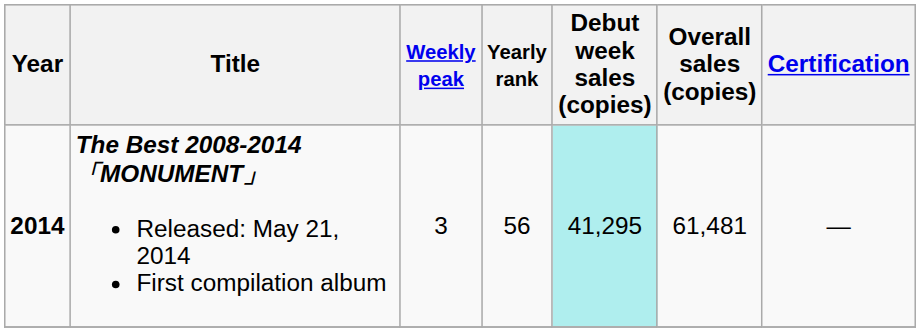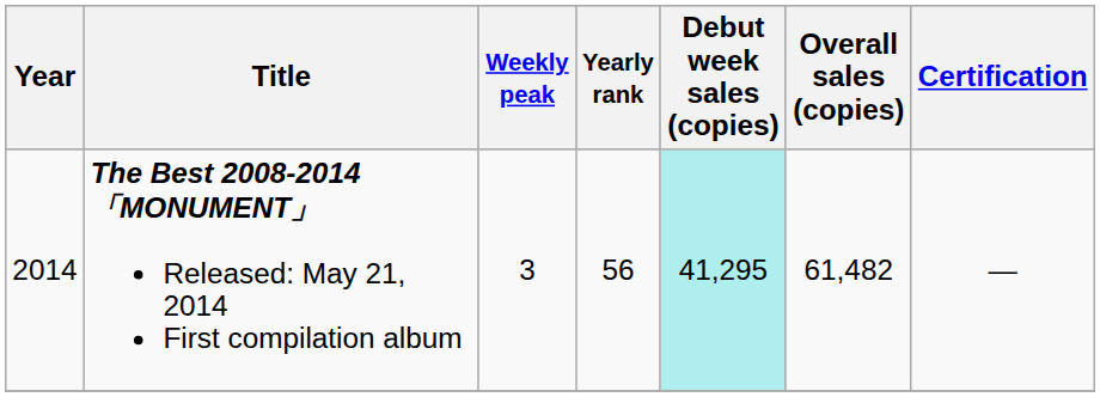row 2 | Year: bold -> normal
row 2 | Overall sales (copies): 61,481 -> 61,482
